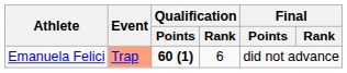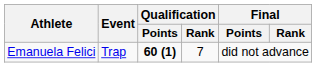Emanuela Felici | Event: lightsalmon background -> no background
Emanuela Felici | Qualification / Rank: 6 -> 7
